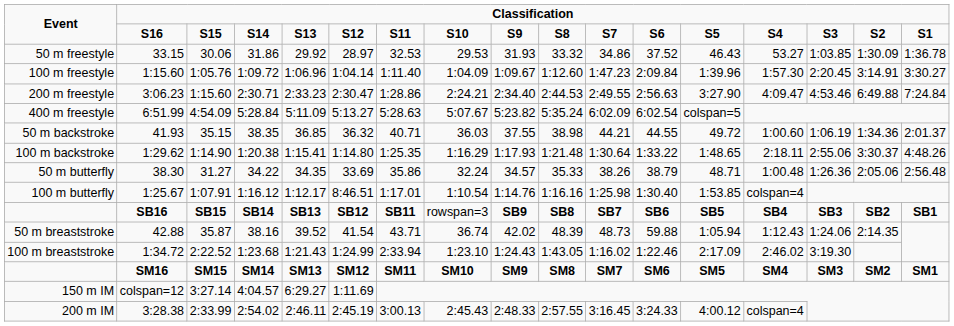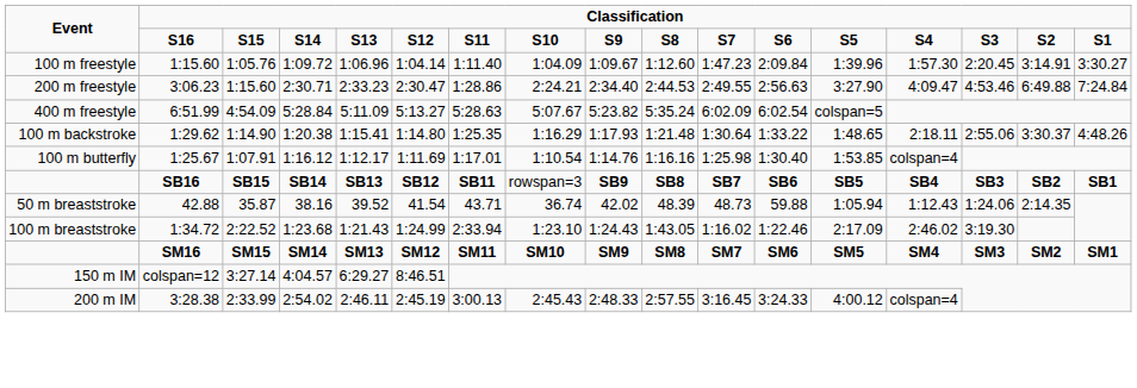- row: 50 m freestyle | 33.15 | 30.06 | 31.86 | 29.92 | 28.97 | 32.53 | 29.53 | 31.93 | 33.32 | 34.86 | 37.52 | 46.43 | 53.27 | 1:03.85 | 1:30.09 | 1:36.78
- row: 50 m backstroke | 41.93 | 35.15 | 38.35 | 36.85 | 36.32 | 40.71 | 36.03 | 37.55 | 38.98 | 44.21 | 44.55 | 49.72 | 1:00.60 | 1:06.19 | 1:34.36 | 2:01.37
- row: 50 m butterfly | 38.30 | 31.27 | 34.22 | 34.35 | 33.69 | 35.86 | 32.24 | 34.57 | 35.33 | 38.26 | 38.79 | 48.71 | 1:00.48 | 1:26.36 | 2:05.06 | 2:56.48
100 m butterfly | column 6: 8:46.51 -> 1:11.69
150 m IM | column 6: 1:11.69 -> 8:46.51
